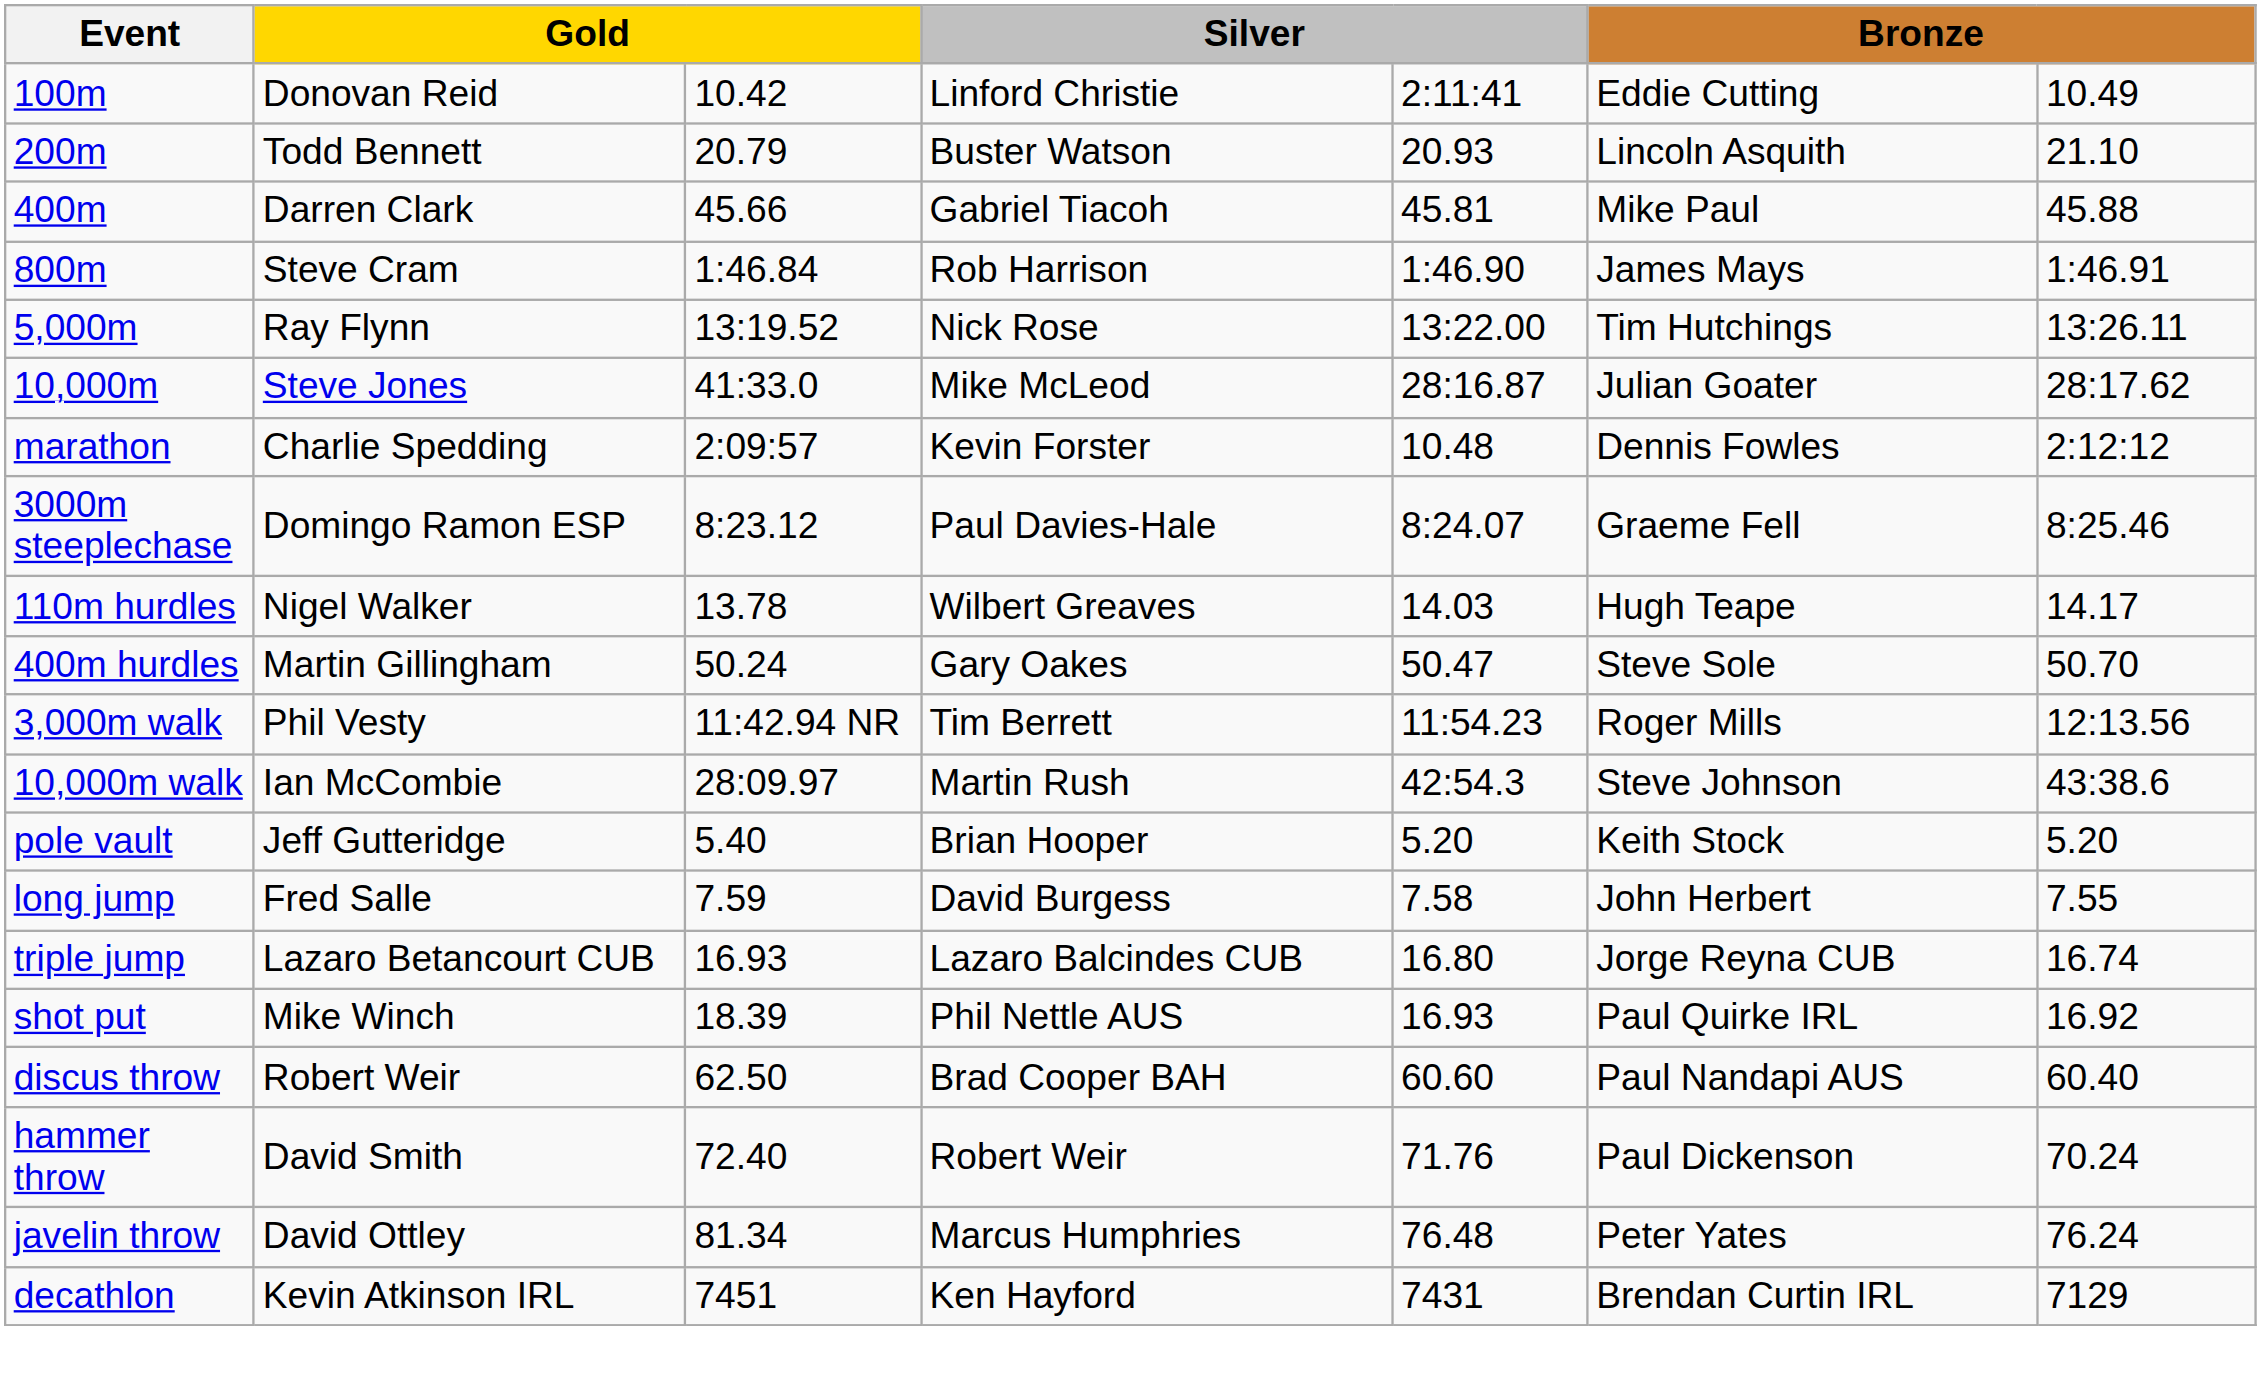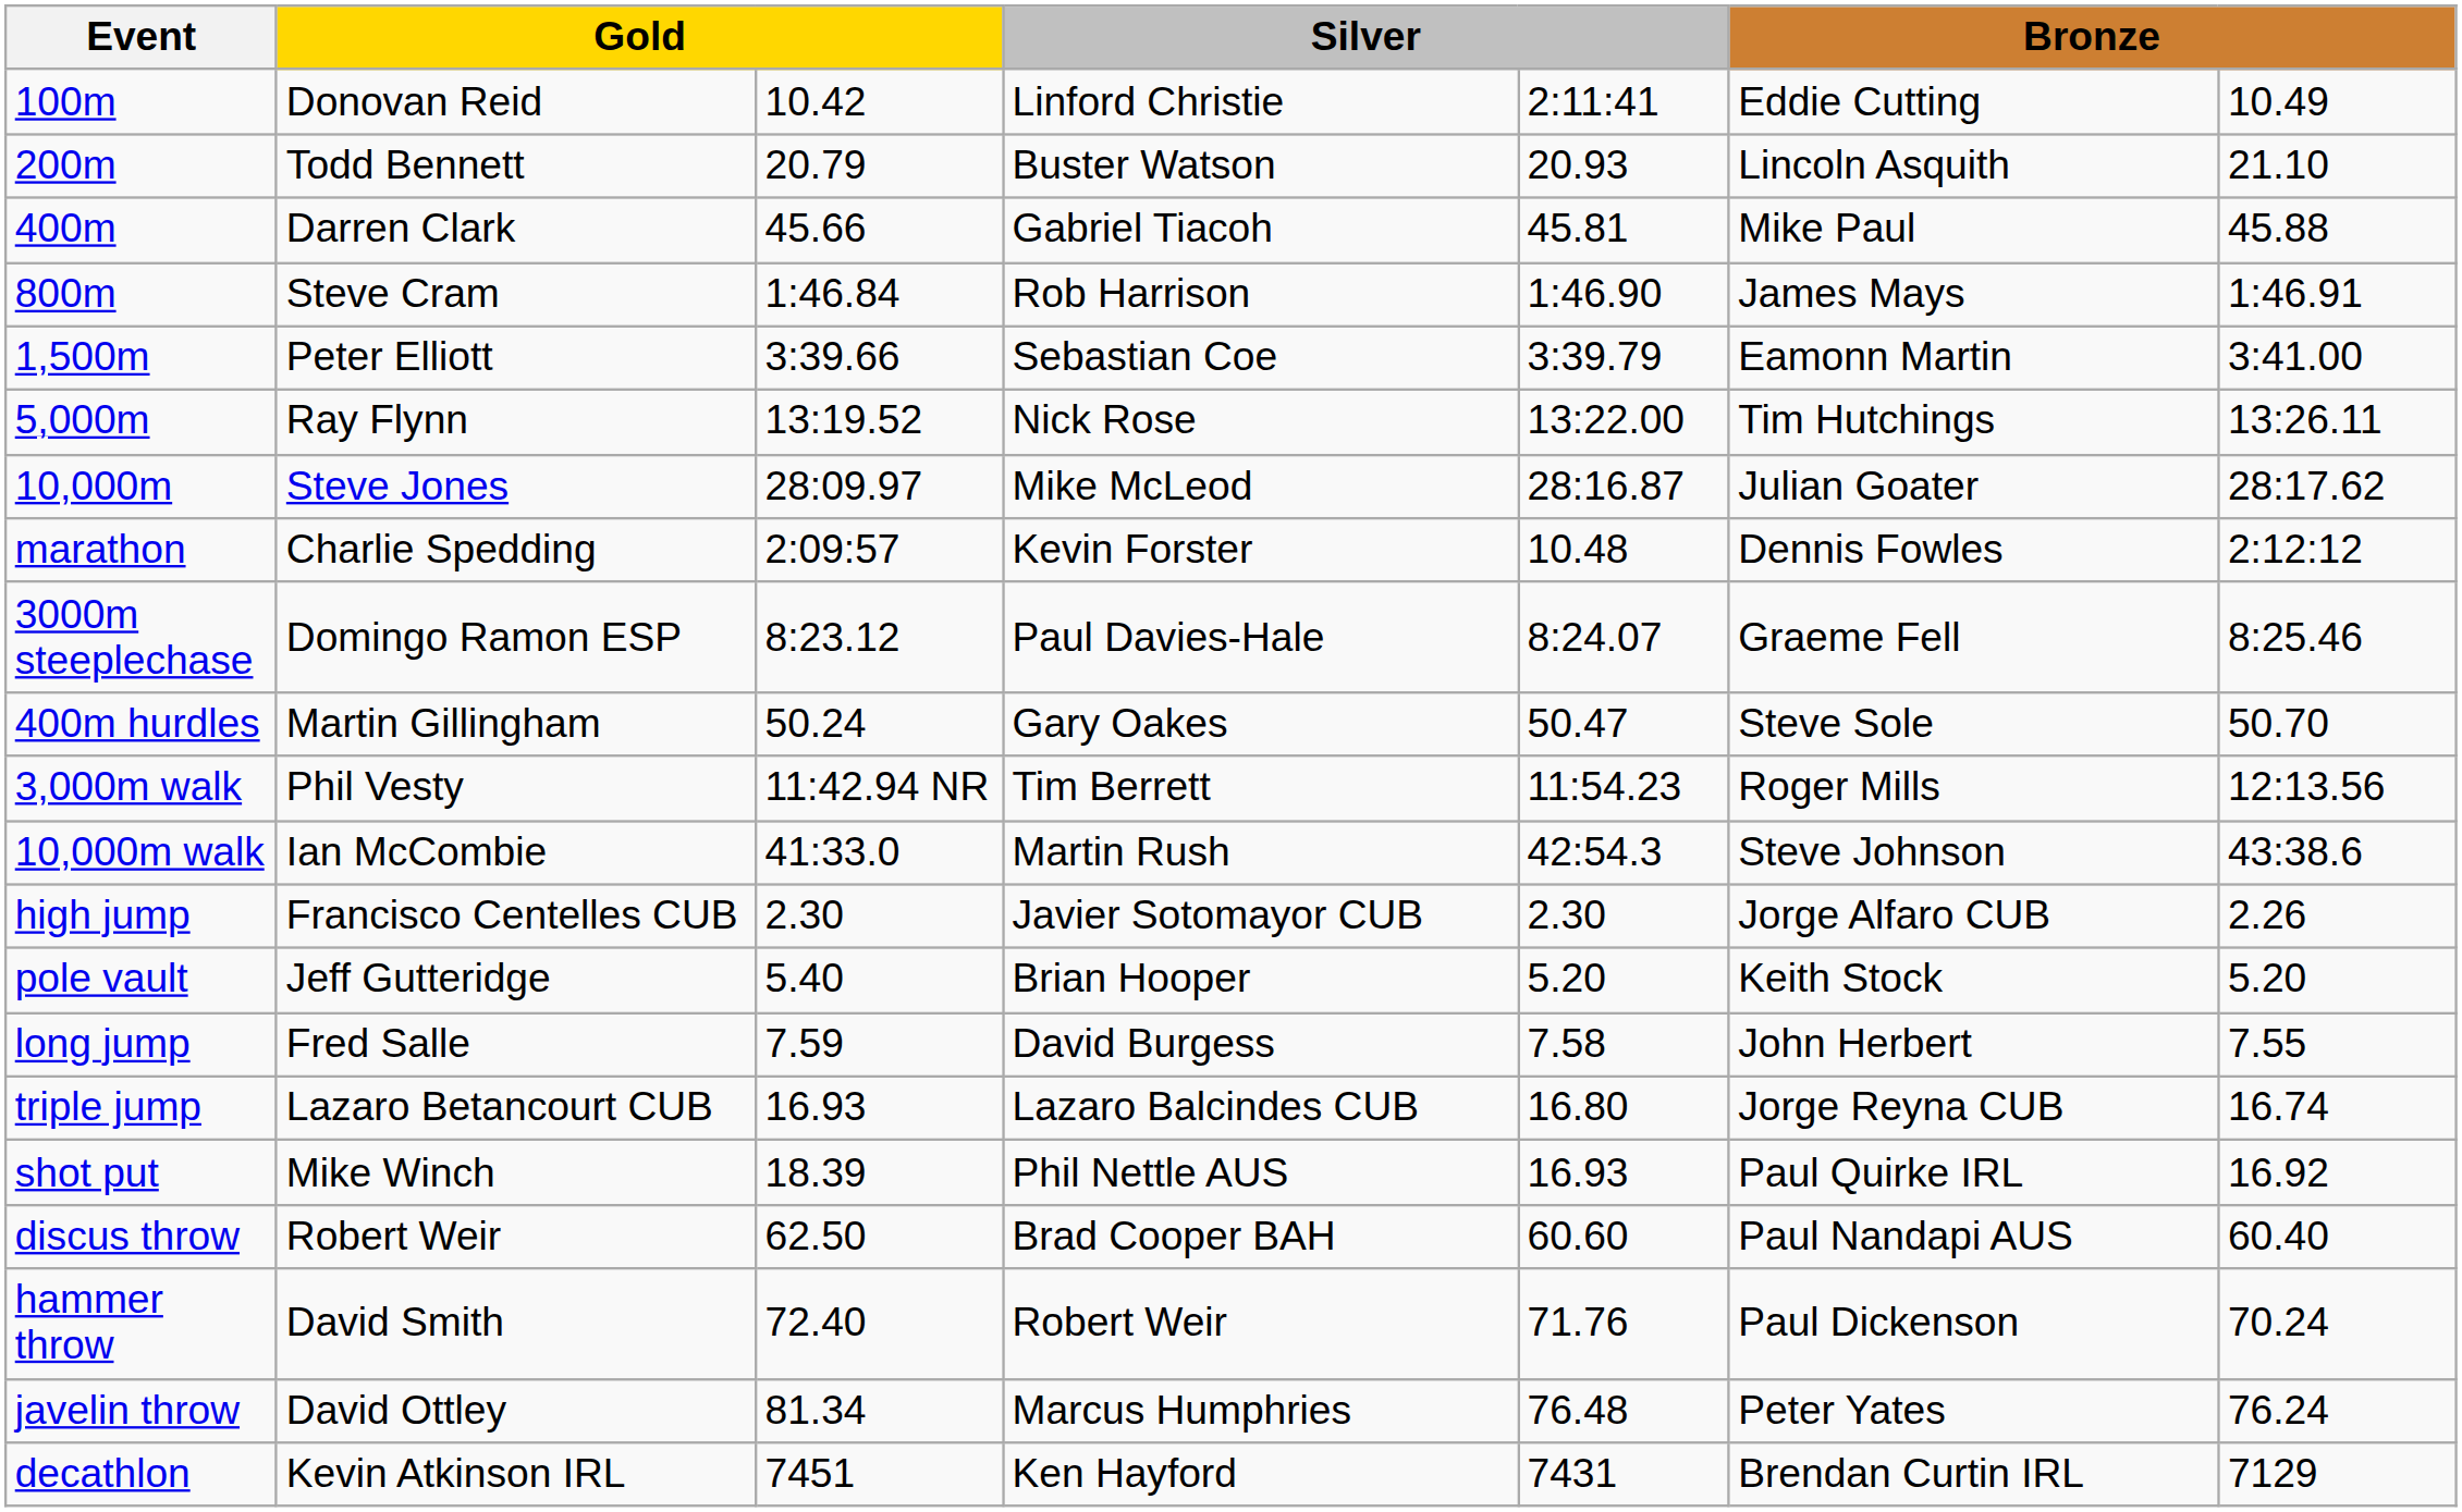+ row: 1,500m | Peter Elliott | 3:39.66 | Sebastian Coe | 3:39.79 | Eamonn Martin | 3:41.00
10,000m | column 3: 41:33.0 -> 28:09.97
- row: 110m hurdles | Nigel Walker | 13.78 | Wilbert Greaves | 14.03 | Hugh Teape | 14.17
10,000m walk | column 3: 28:09.97 -> 41:33.0
+ row: high jump | Francisco Centelles CUB | 2.30 | Javier Sotomayor CUB | 2.30 | Jorge Alfaro CUB | 2.26
